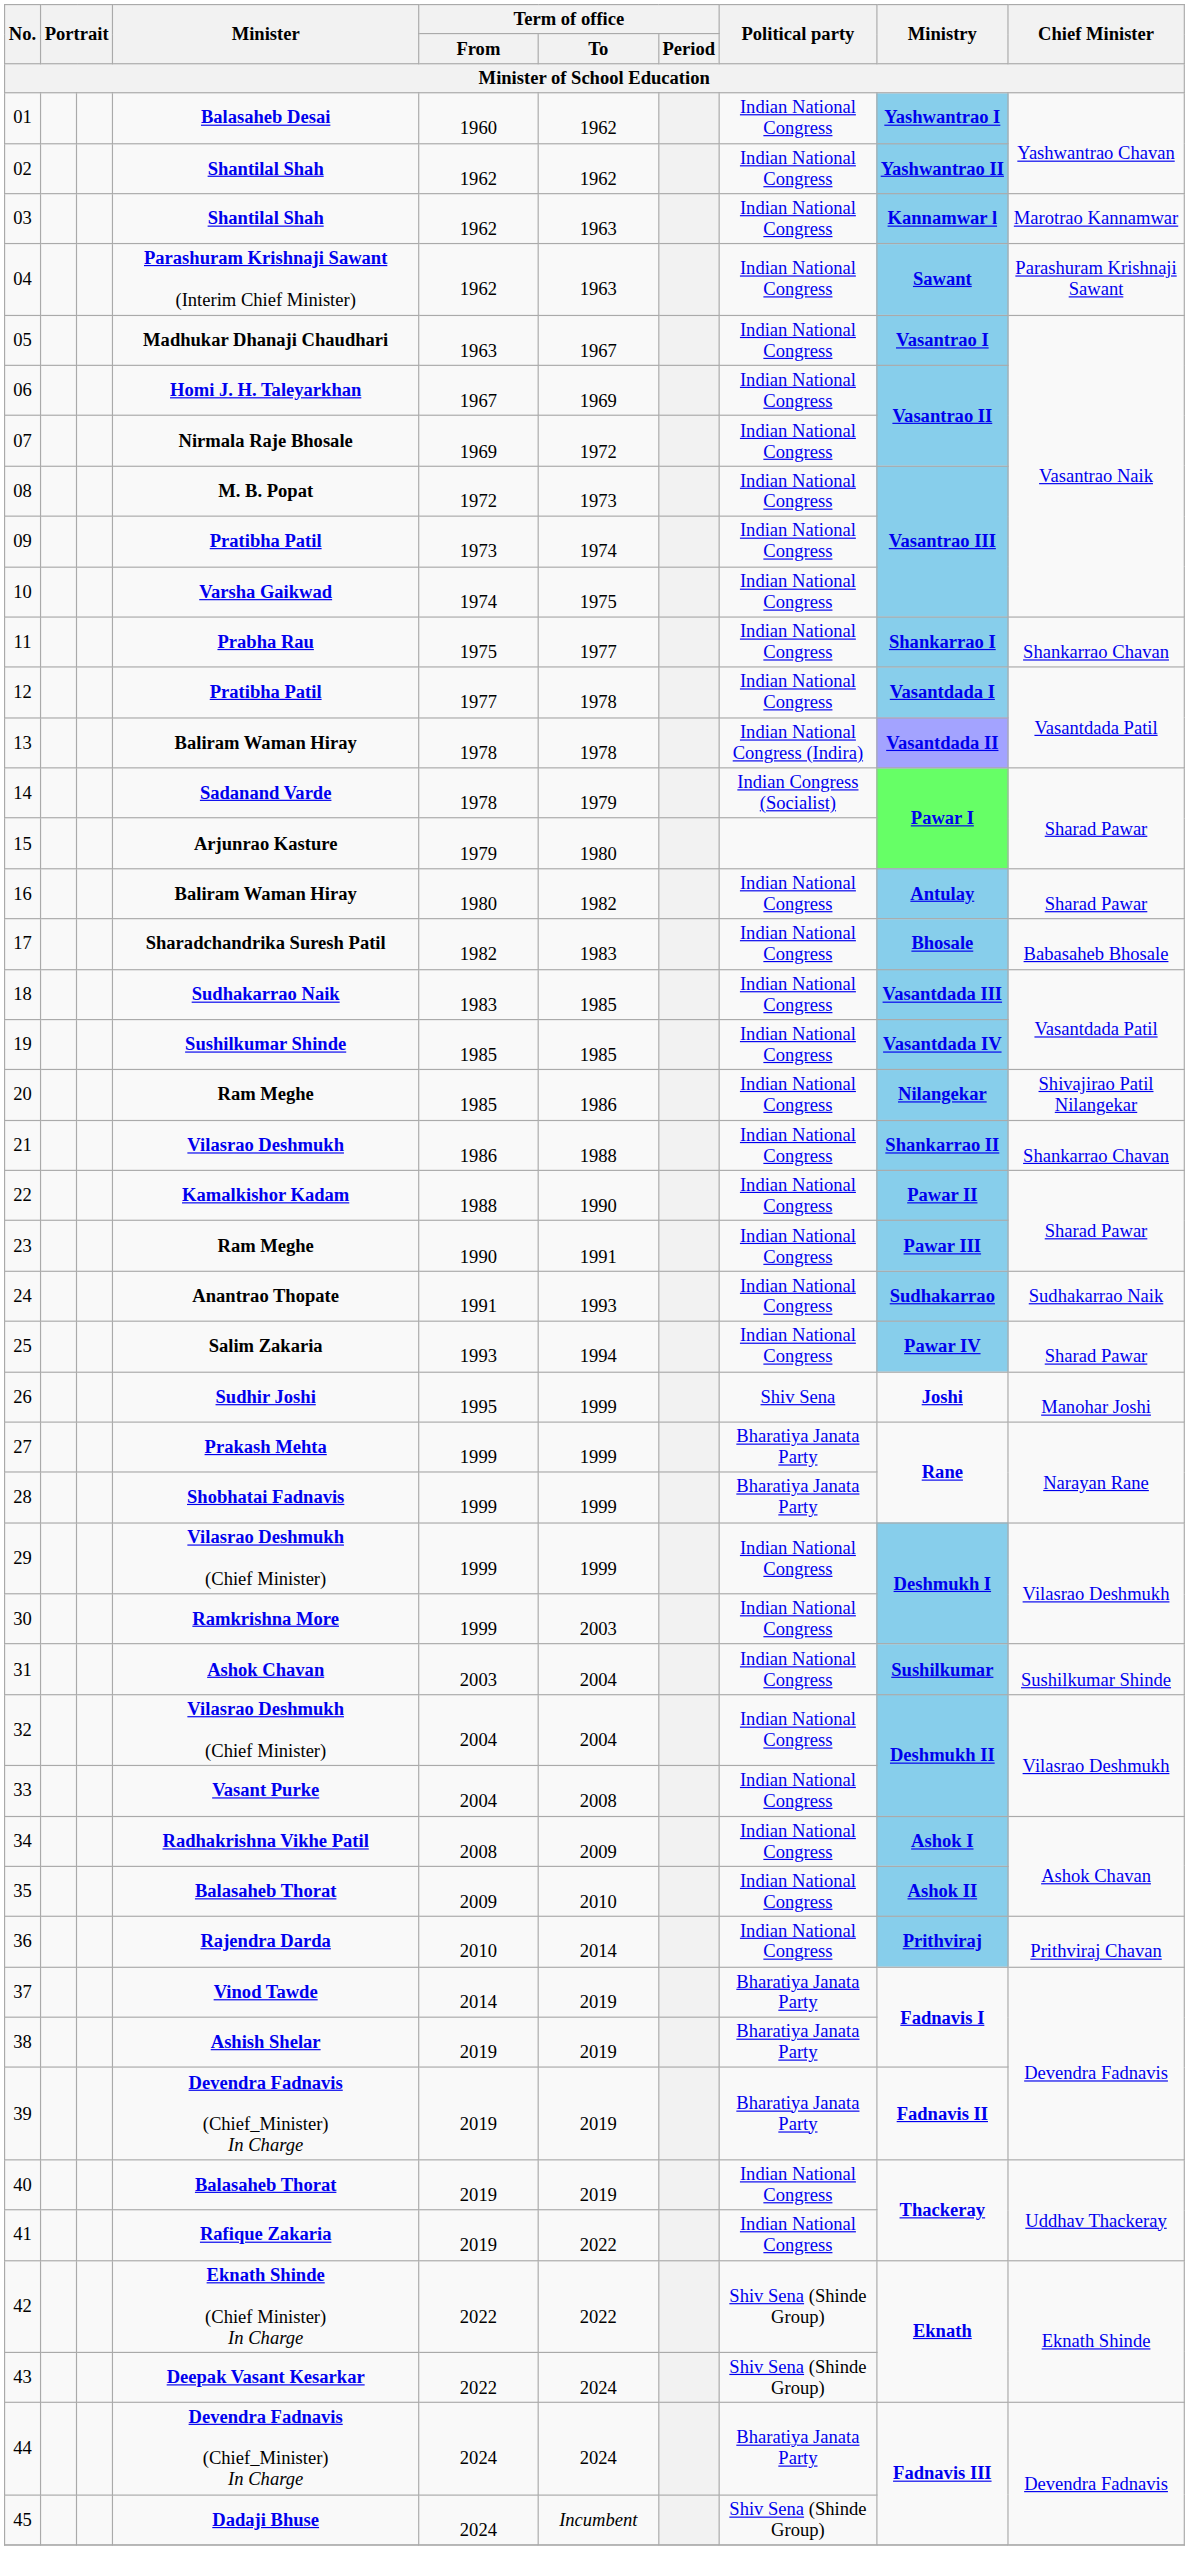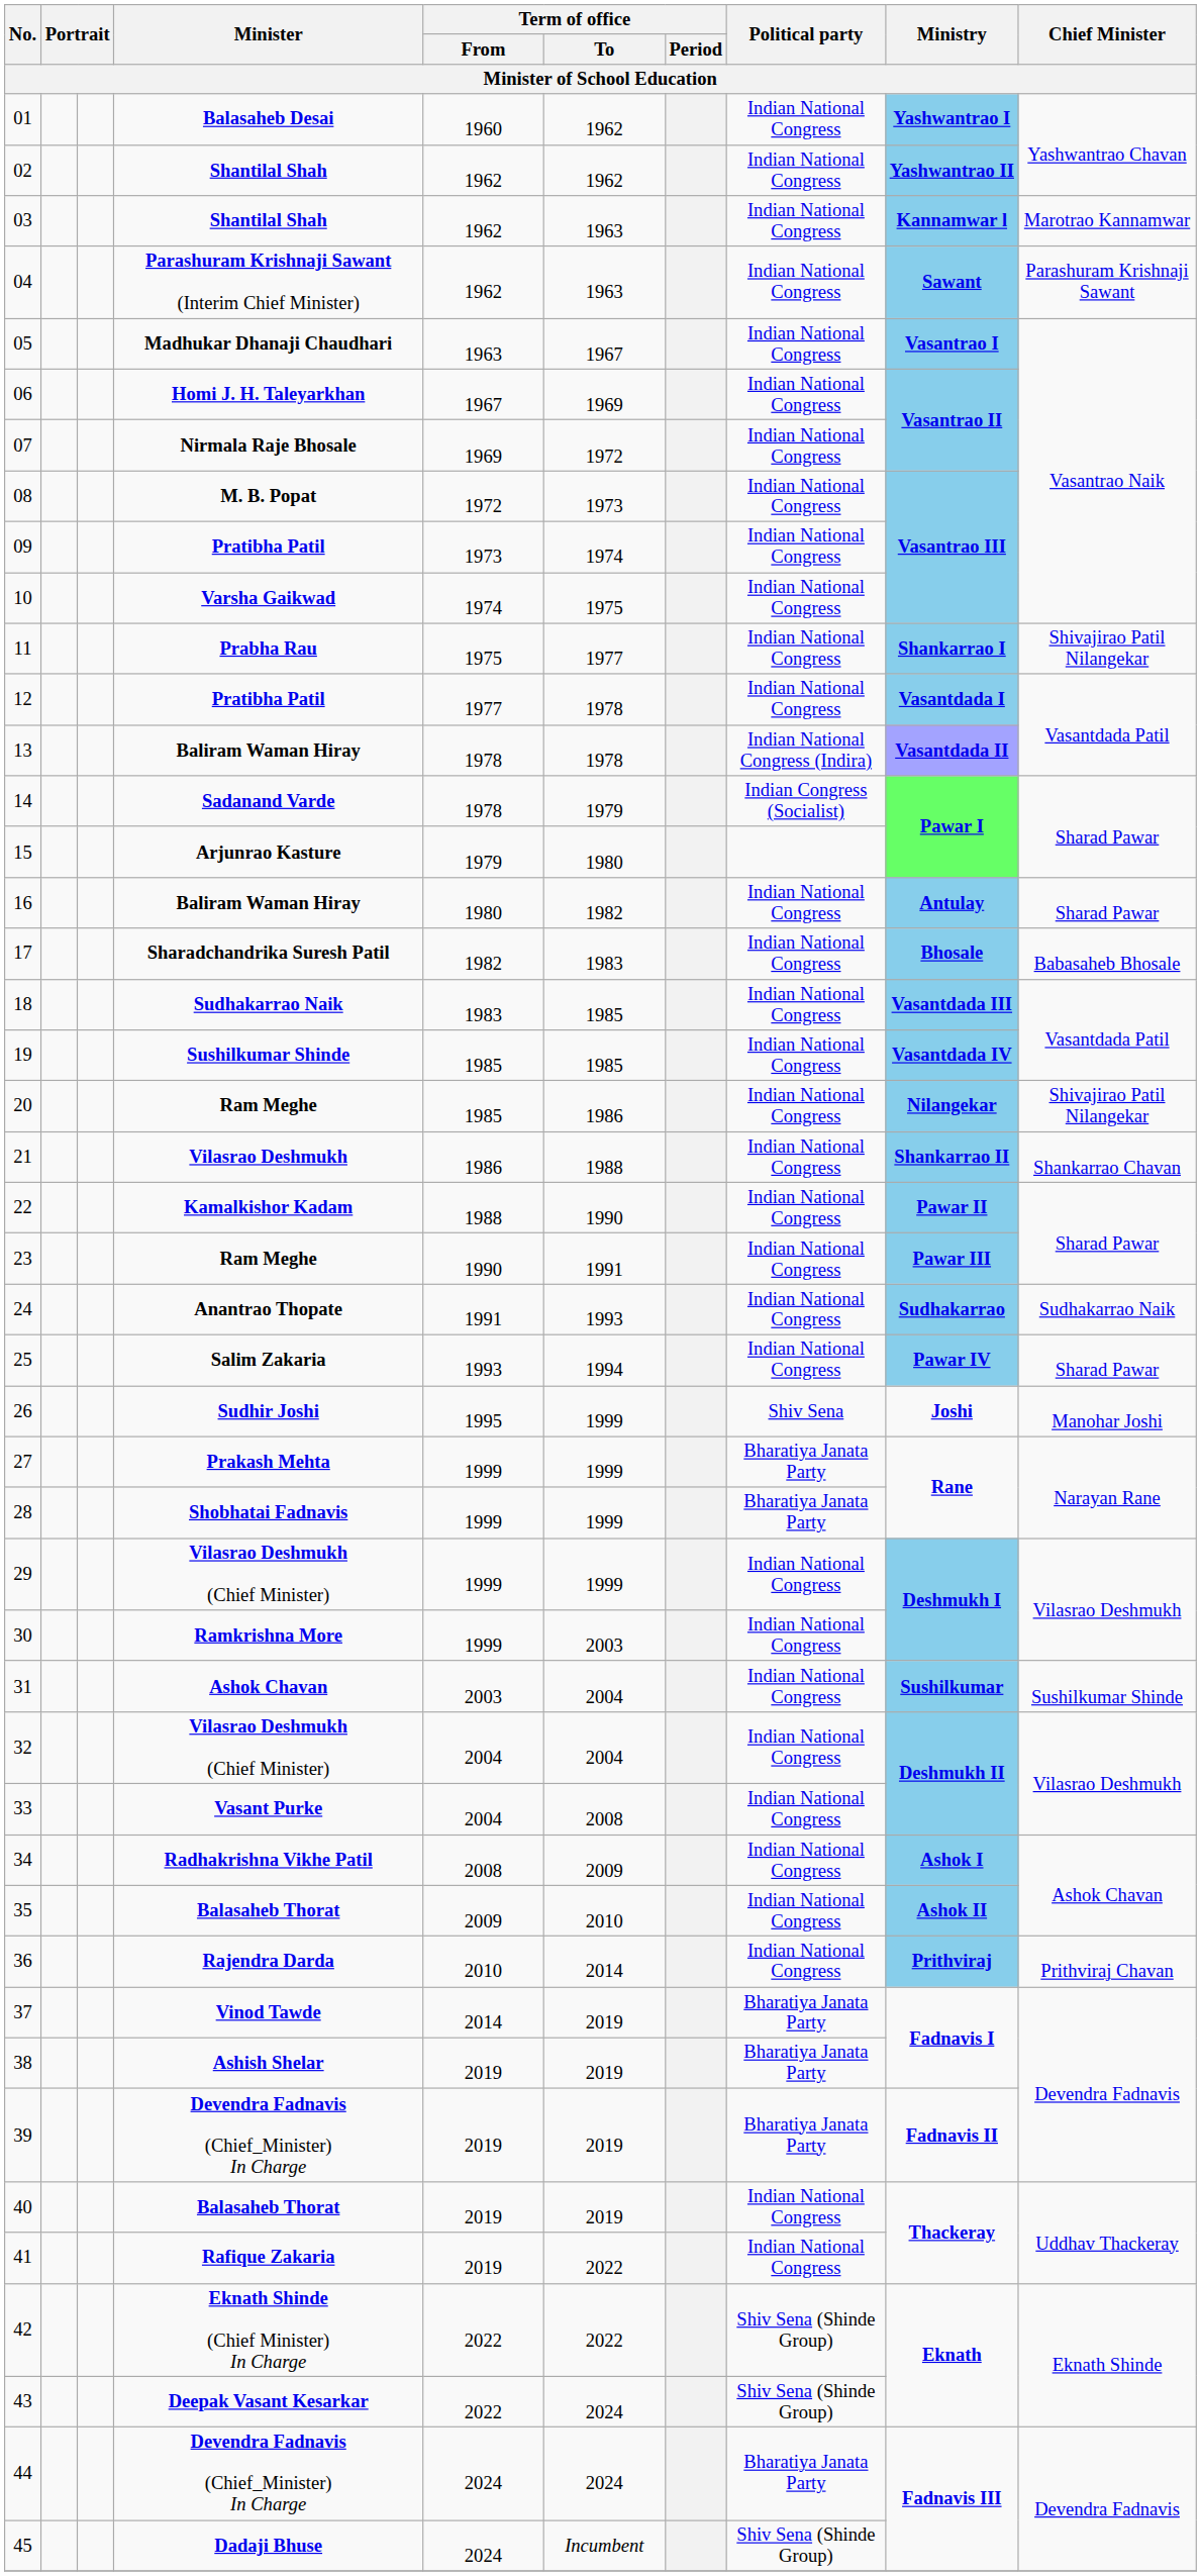11 | Chief Minister: Shankarrao Chavan -> Shivajirao Patil Nilangekar
